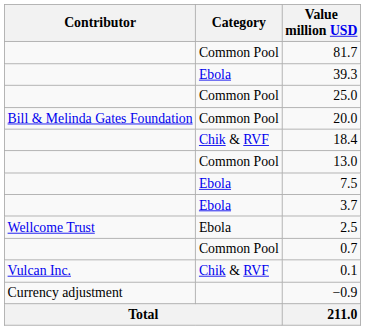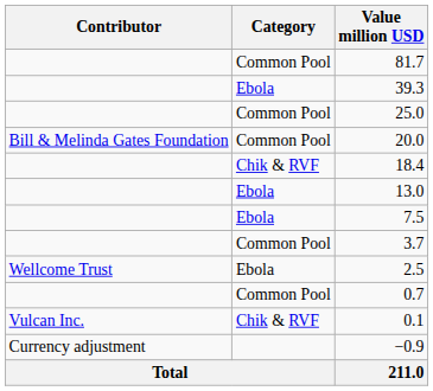13.0 | Category: Common Pool -> Ebola
3.7 | Category: Ebola -> Common Pool
